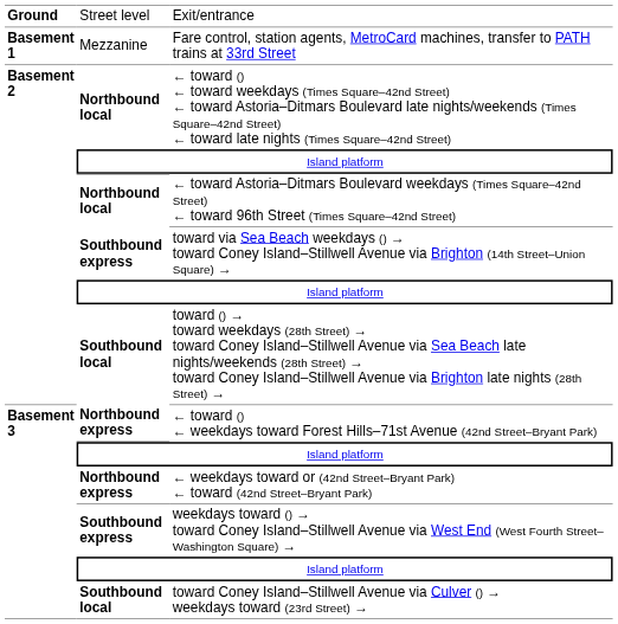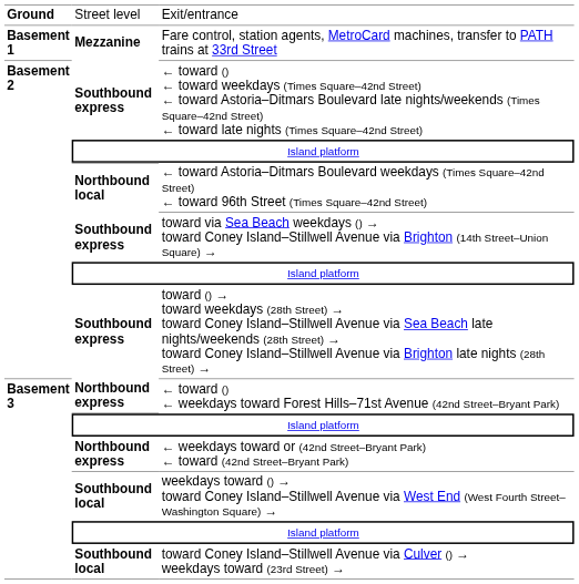row 2 | column 2: normal -> bold
row 3 | column 2: Northbound local -> Southbound express
row 8 | column 2: Southbound local -> Southbound express
row 12 | column 2: Southbound express -> Southbound local
